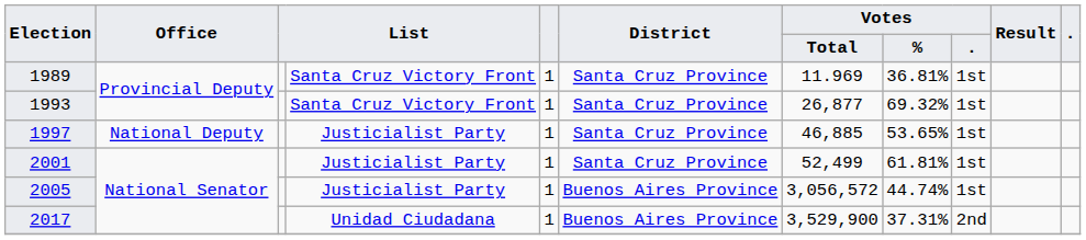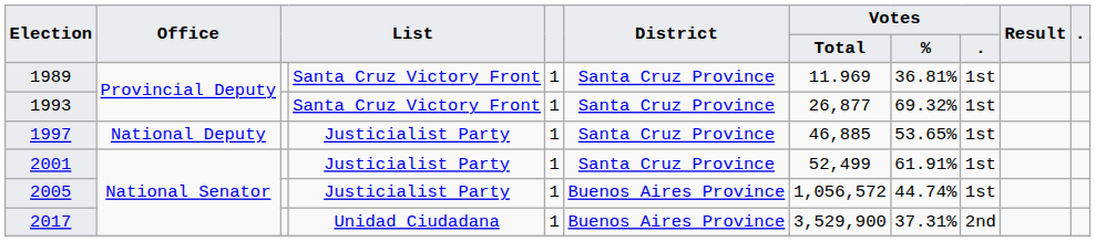2001 | Votes / %: 61.81% -> 61.91%
2005 | Votes / Total: 3,056,572 -> 1,056,572
